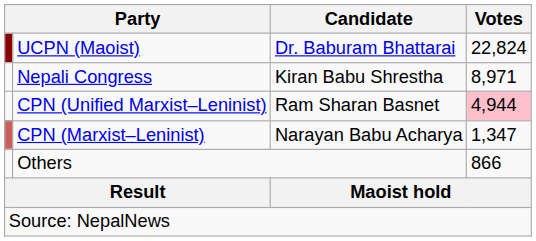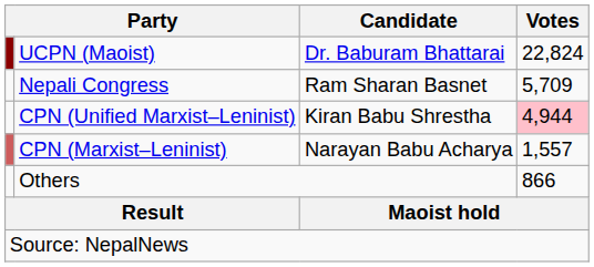Nepali Congress | Candidate: Kiran Babu Shrestha -> Ram Sharan Basnet
Nepali Congress | Votes: 8,971 -> 5,709
CPN (Unified Marxist–Leninist) | Candidate: Ram Sharan Basnet -> Kiran Babu Shrestha
CPN (Marxist–Leninist) | Votes: 1,347 -> 1,557
